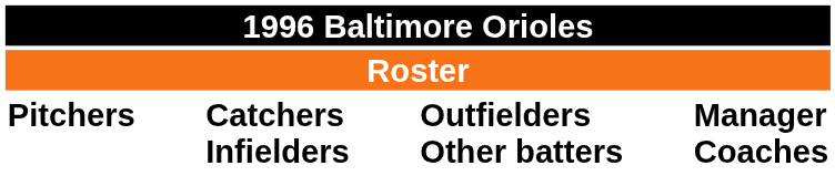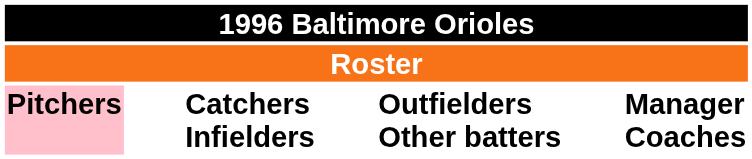Pitchers | column 1: no background -> pink background
